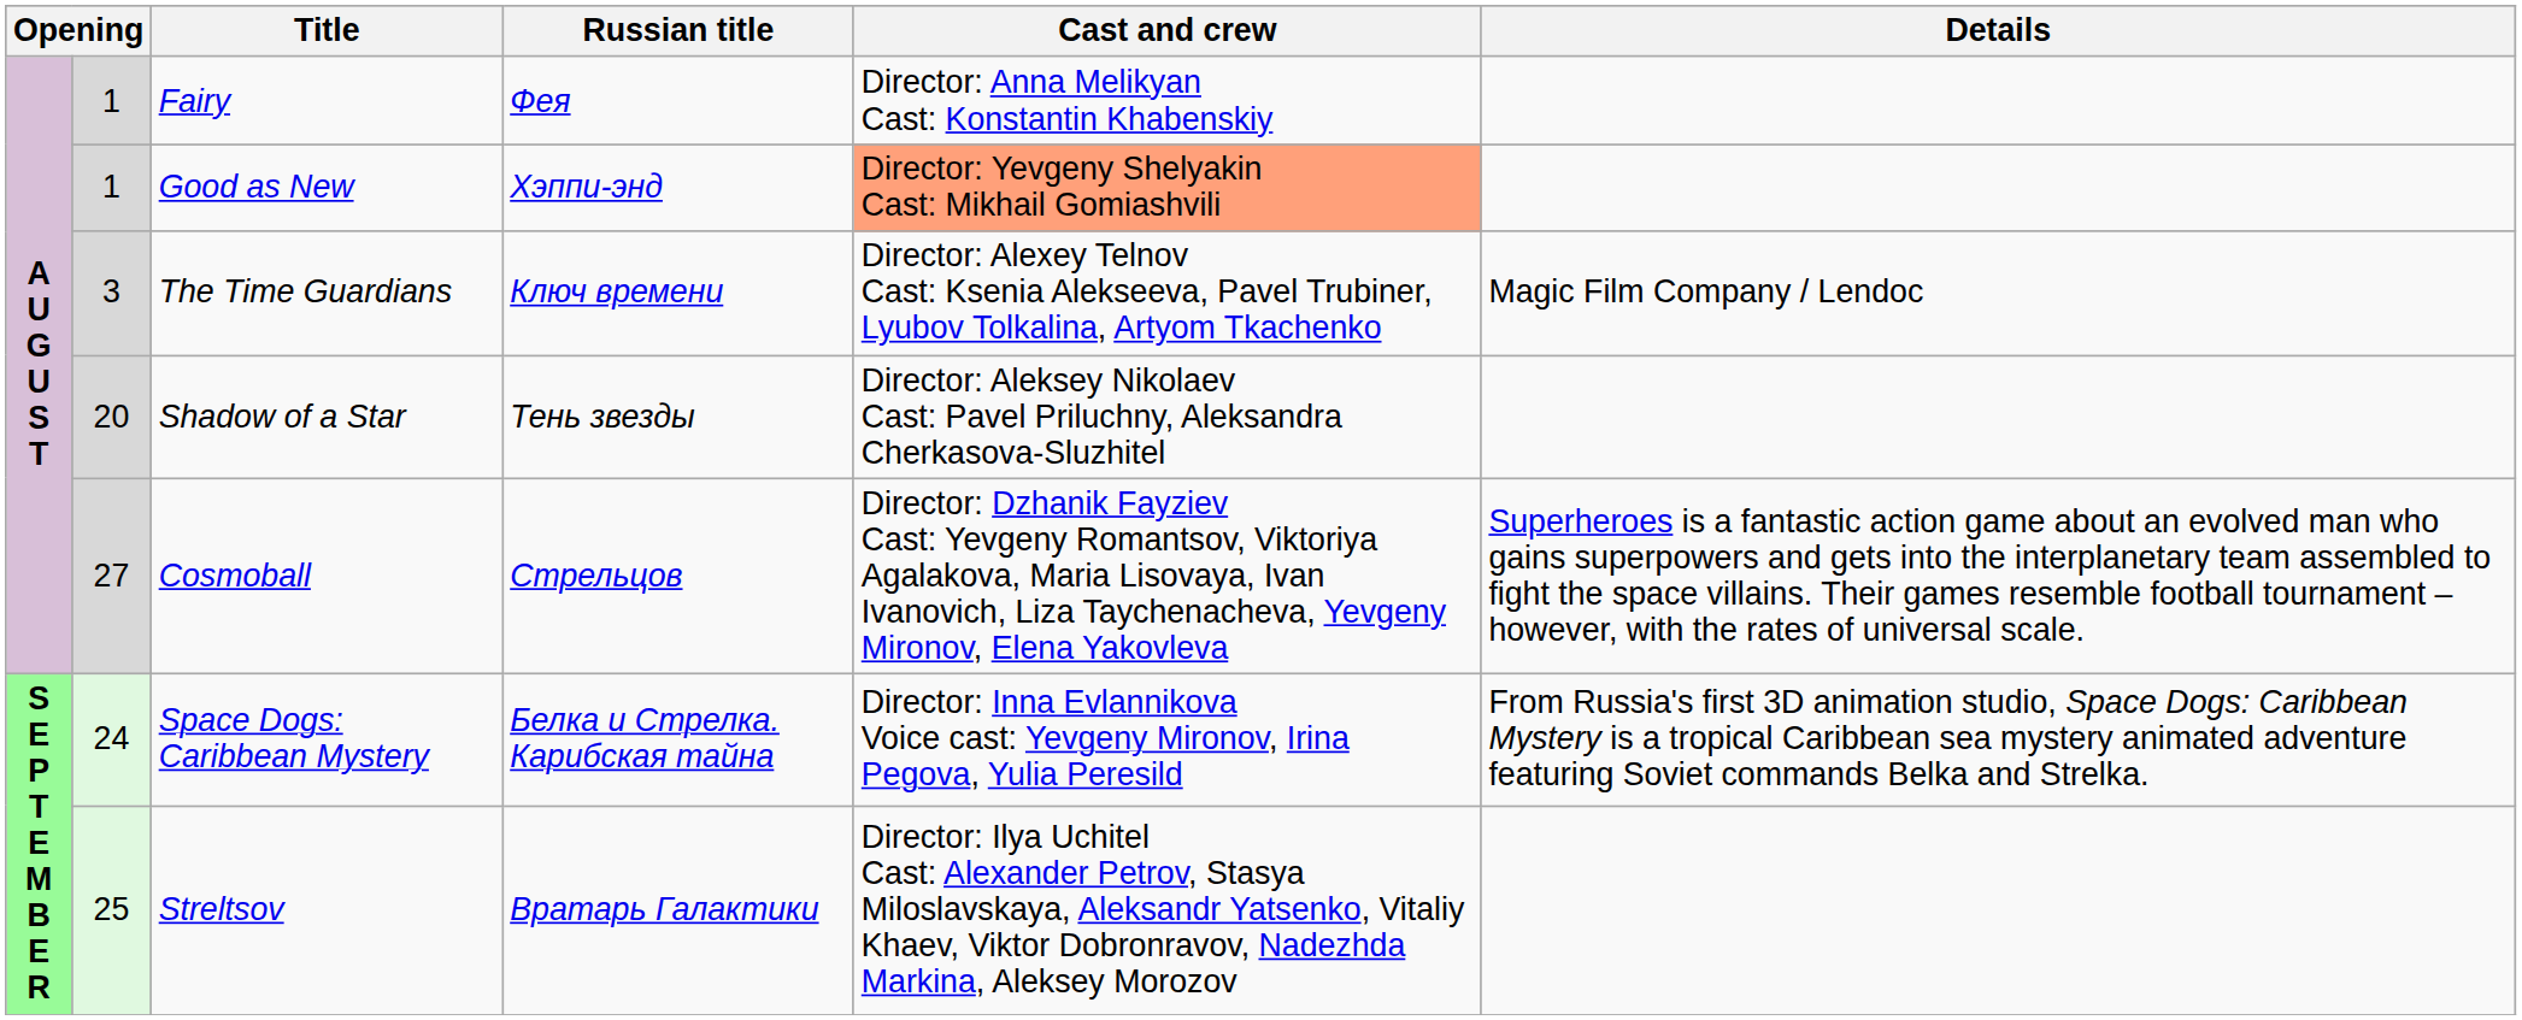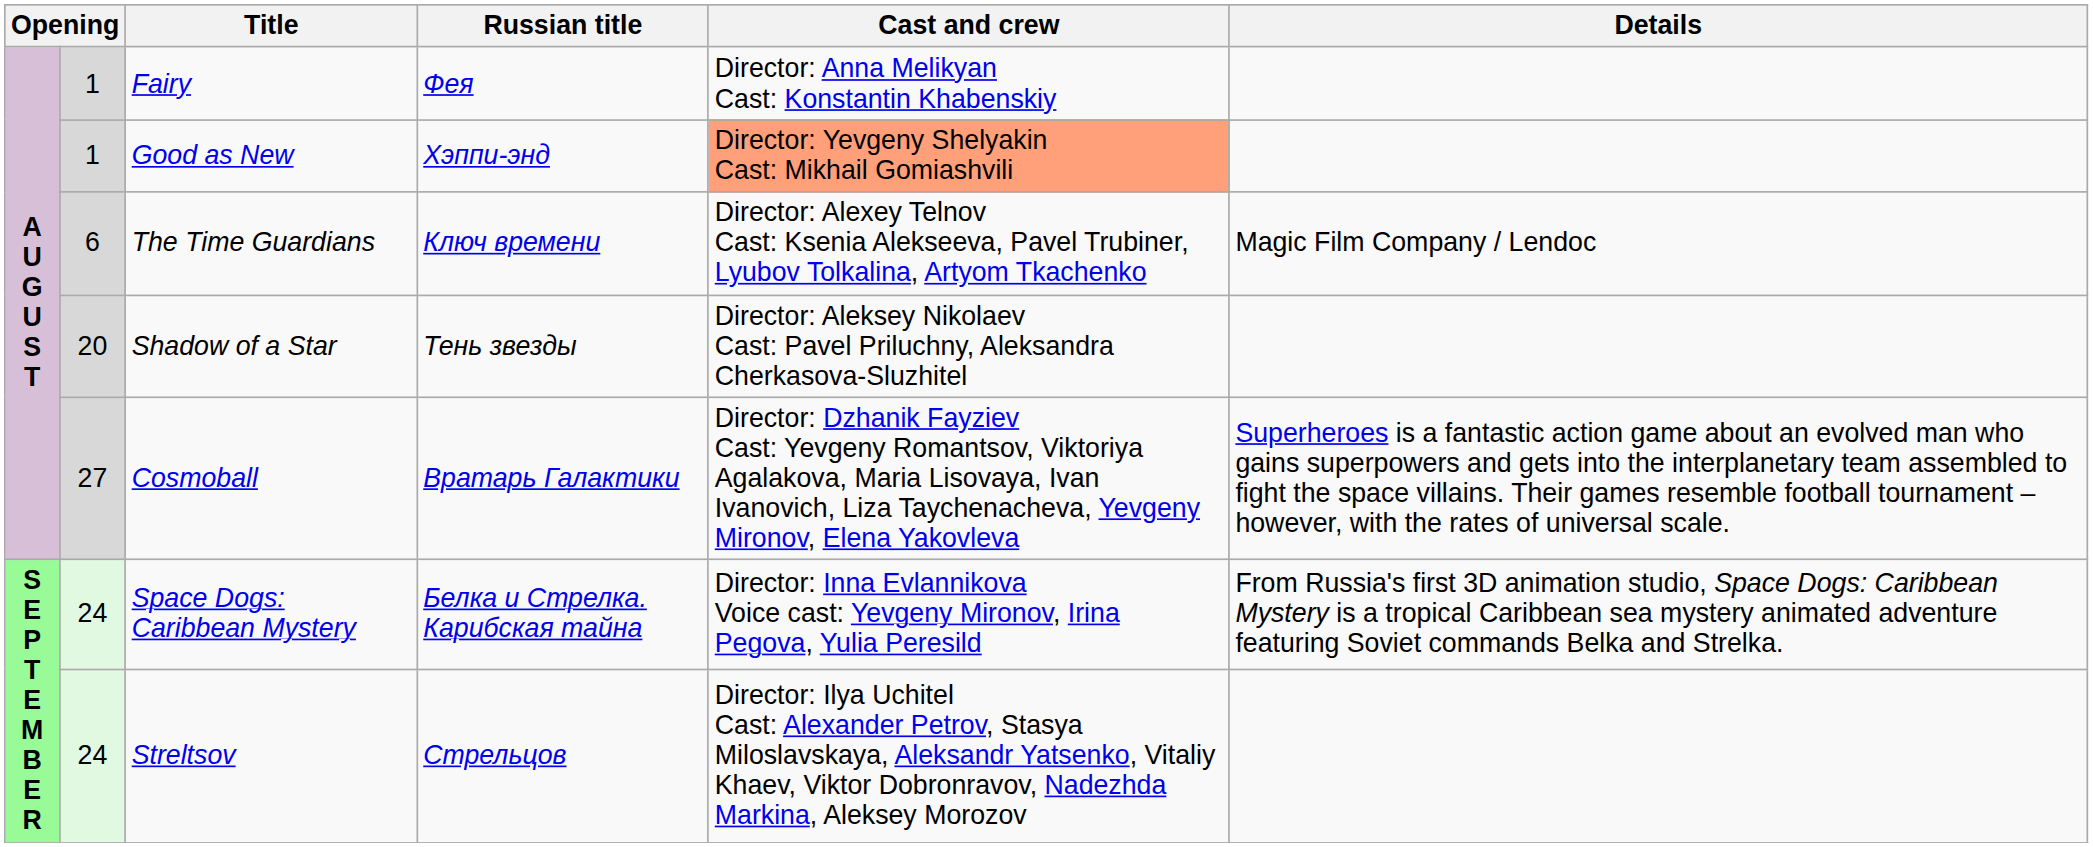The Time Guardians | column 2: 3 -> 6
Cosmoball | Russian title: Стрельцов -> Вратарь Галактики
Streltsov | column 2: 25 -> 24
Streltsov | Russian title: Вратарь Галактики -> Стрельцов
